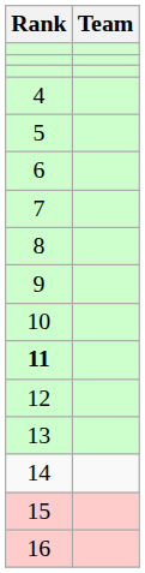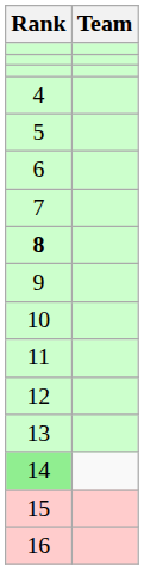row 9 | Rank: normal -> bold
row 12 | Rank: bold -> normal
row 15 | Rank: no background -> lightgreen background
